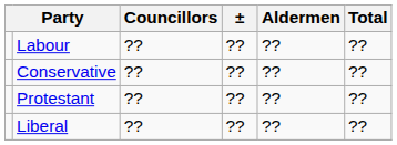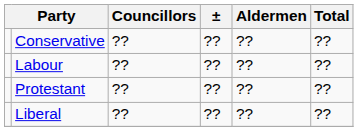rows swapped: Conservative <-> Labour
